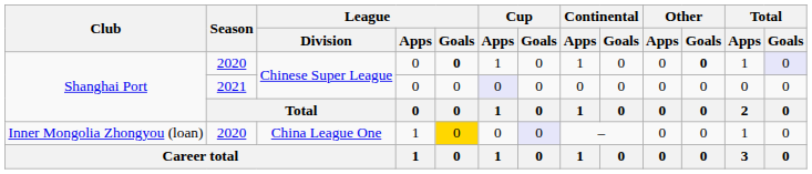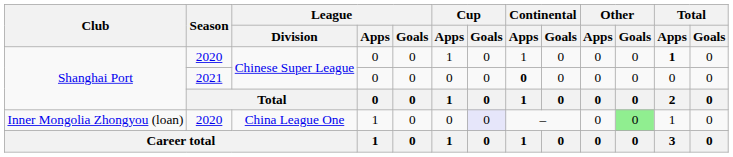Shanghai Port / 2020 | League / Goals: bold -> normal
Shanghai Port / 2020 | Other / Goals: bold -> normal
Shanghai Port / 2020 | Total / Apps: normal -> bold
Shanghai Port / 2020 | Total / Goals: lavender background -> no background
Shanghai Port / 2021 | Cup / Apps: lavender background -> no background
Shanghai Port / 2021 | Continental / Apps: normal -> bold
Inner Mongolia Zhongyou (loan) | League / Goals: gold background -> no background
Inner Mongolia Zhongyou (loan) | Other / Goals: no background -> lightgreen background
